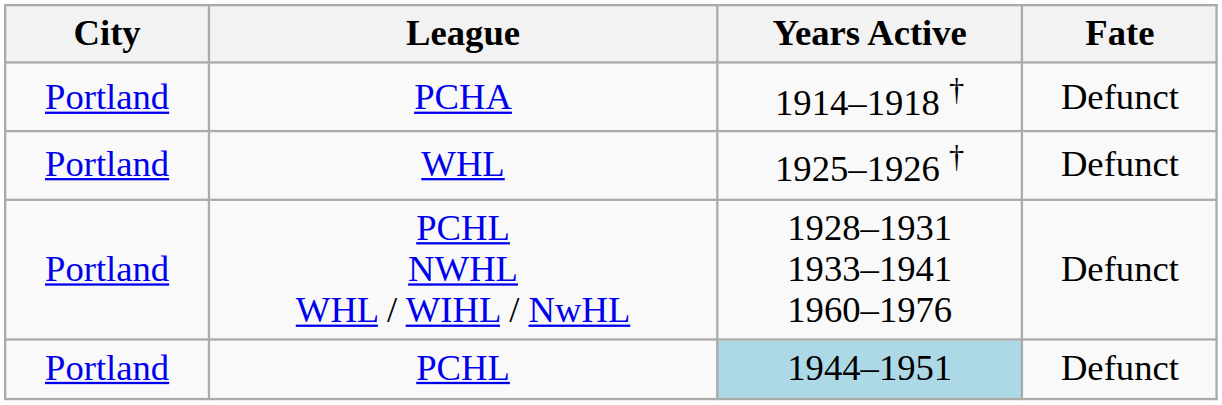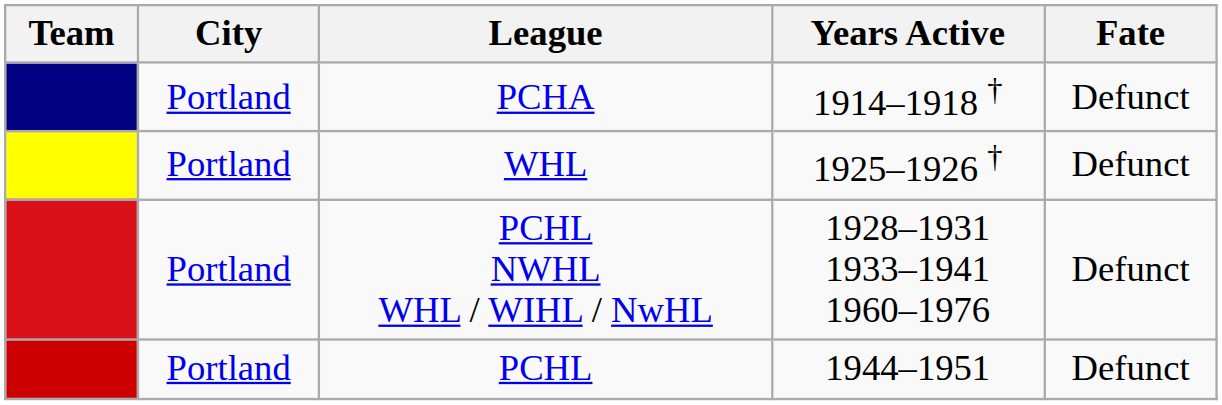+ column: Team
PCHL | Years Active: lightblue background -> no background
